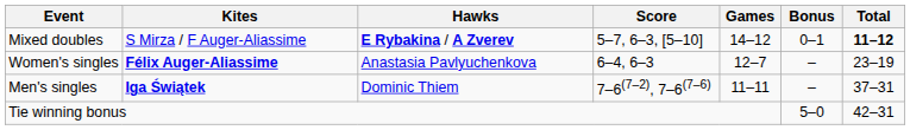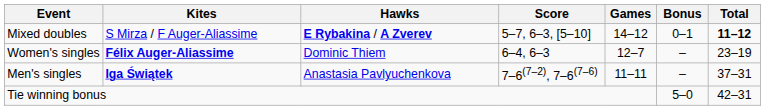Women's singles | Hawks: Anastasia Pavlyuchenkova -> Dominic Thiem
Men's singles | Hawks: Dominic Thiem -> Anastasia Pavlyuchenkova
